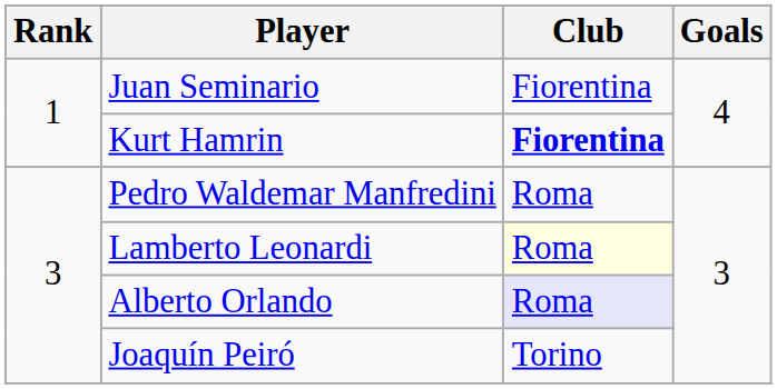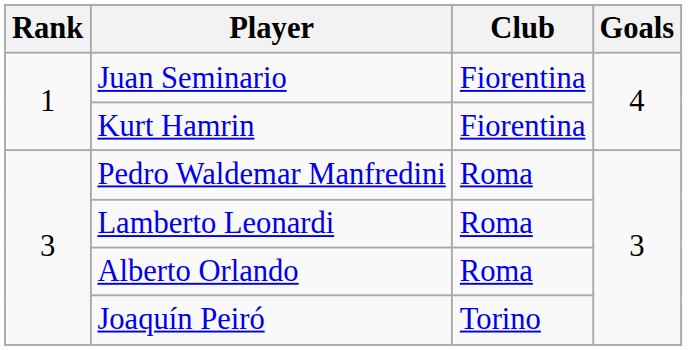Kurt Hamrin | Club: bold -> normal
Lamberto Leonardi | Club: lightyellow background -> no background
Alberto Orlando | Club: lavender background -> no background
